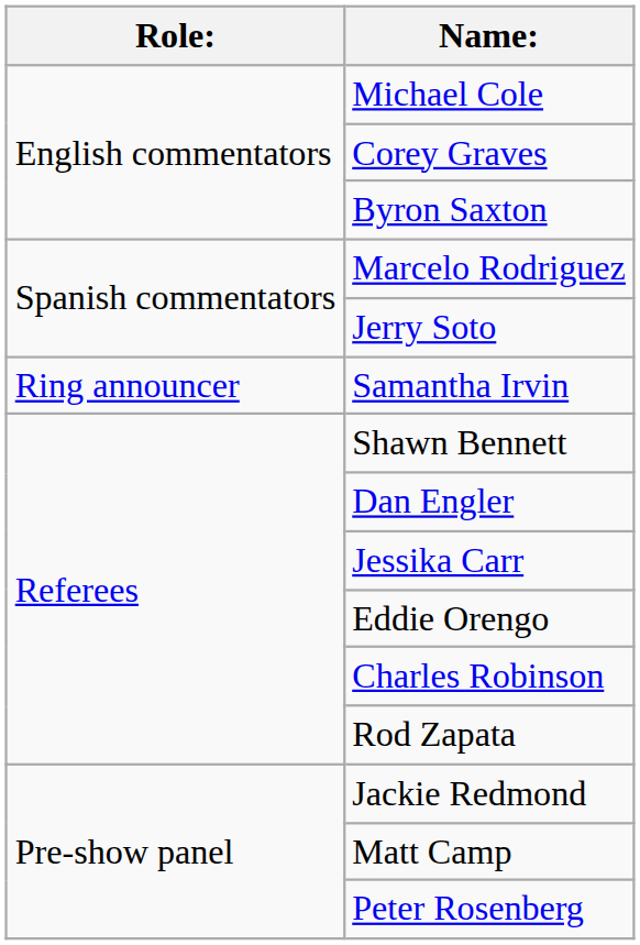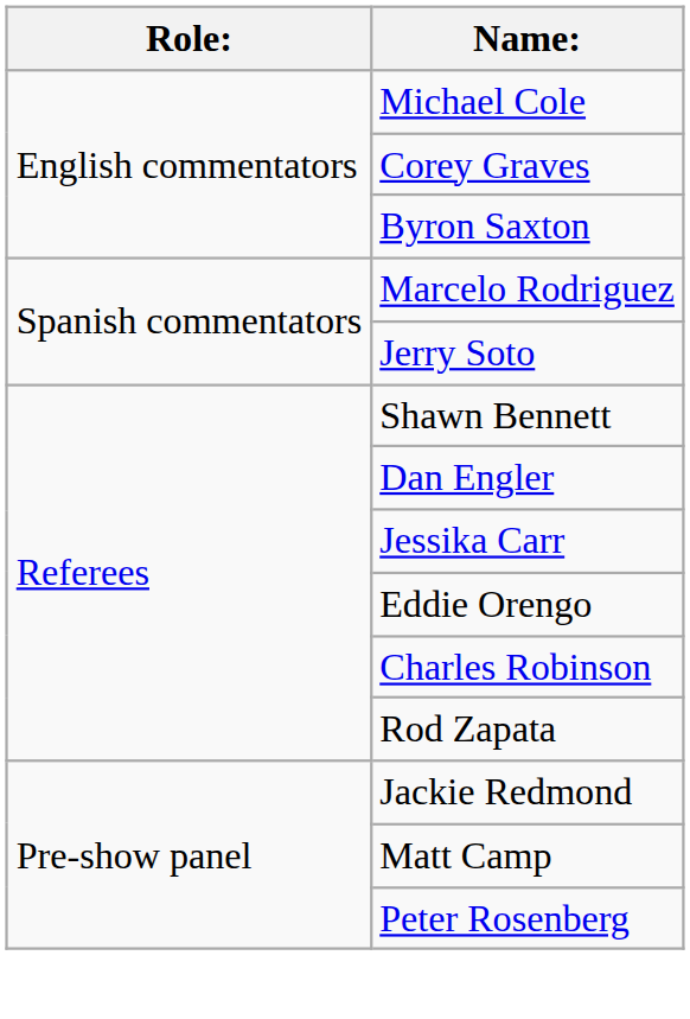- row: Ring announcer | Samantha Irvin
